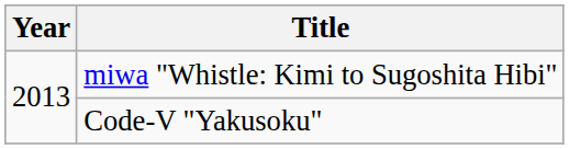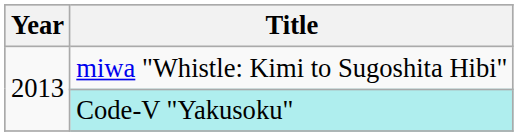Code-V "Yakusoku" | Title: no background -> paleturquoise background
